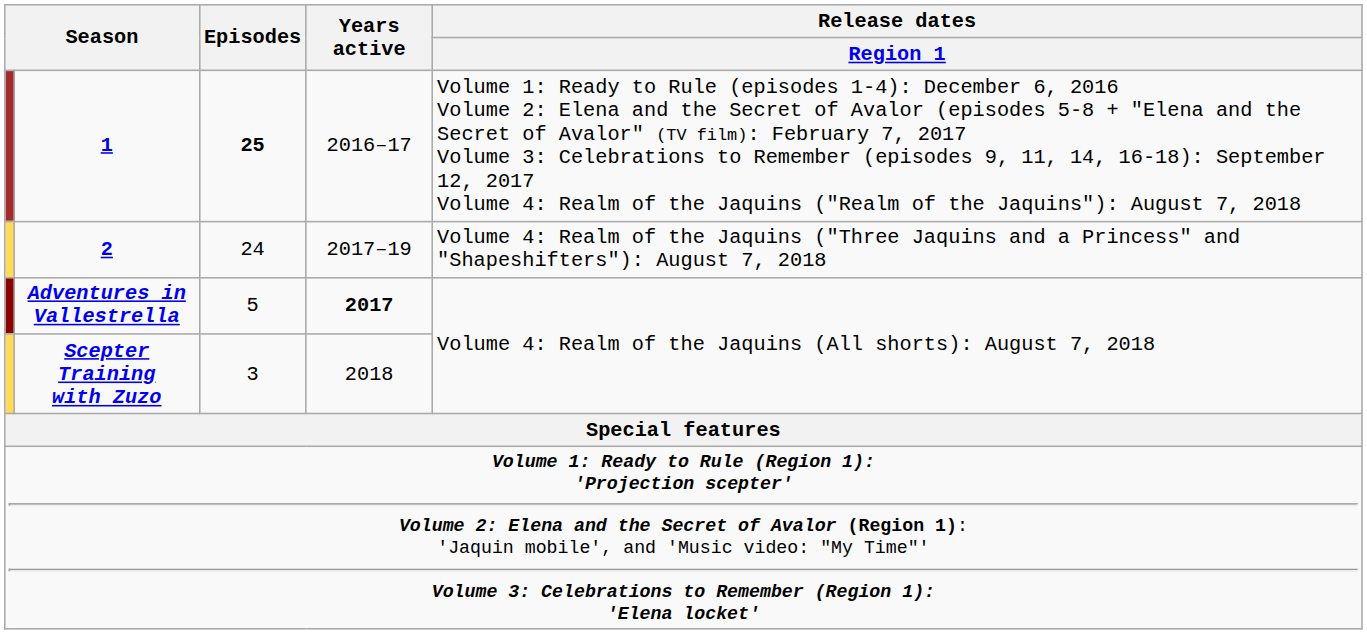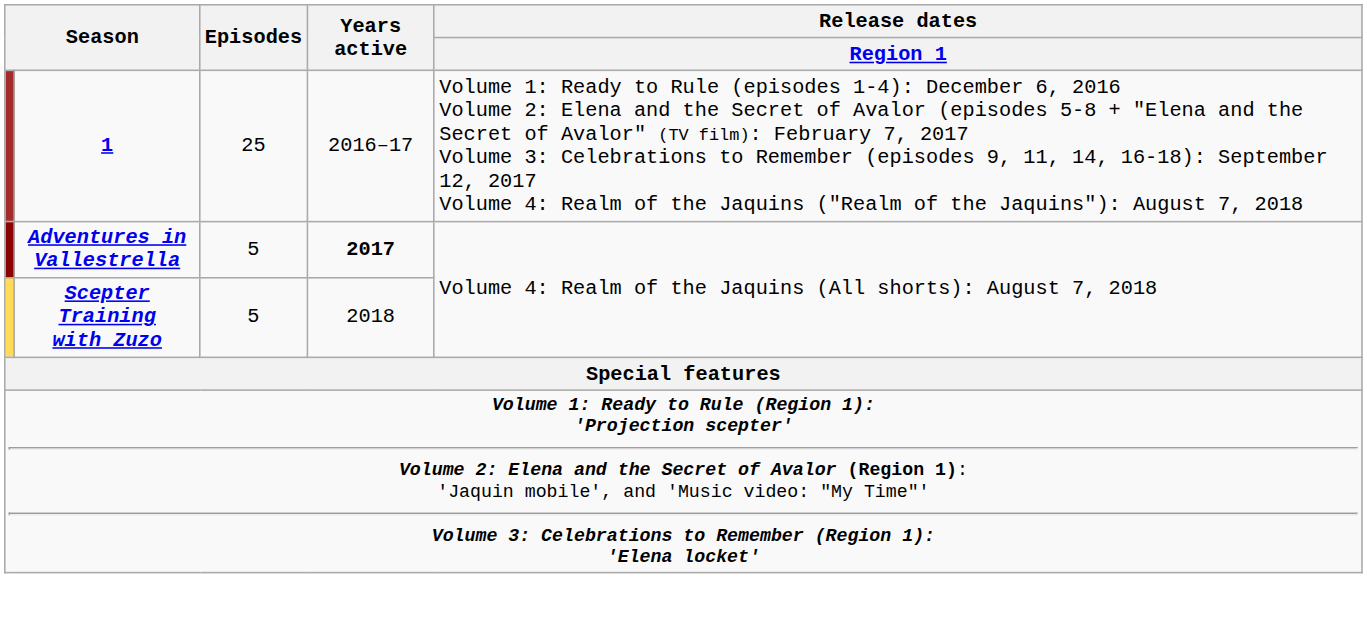1 | Episodes: bold -> normal
- row: 2 | 24 | 2017–19 | Volume 4: Realm of the Jaquins ("Three Jaquins and a Princess" and "Shapeshifters"): August 7, 2018
Scepter Training with Zuzo | Episodes: 3 -> 5
